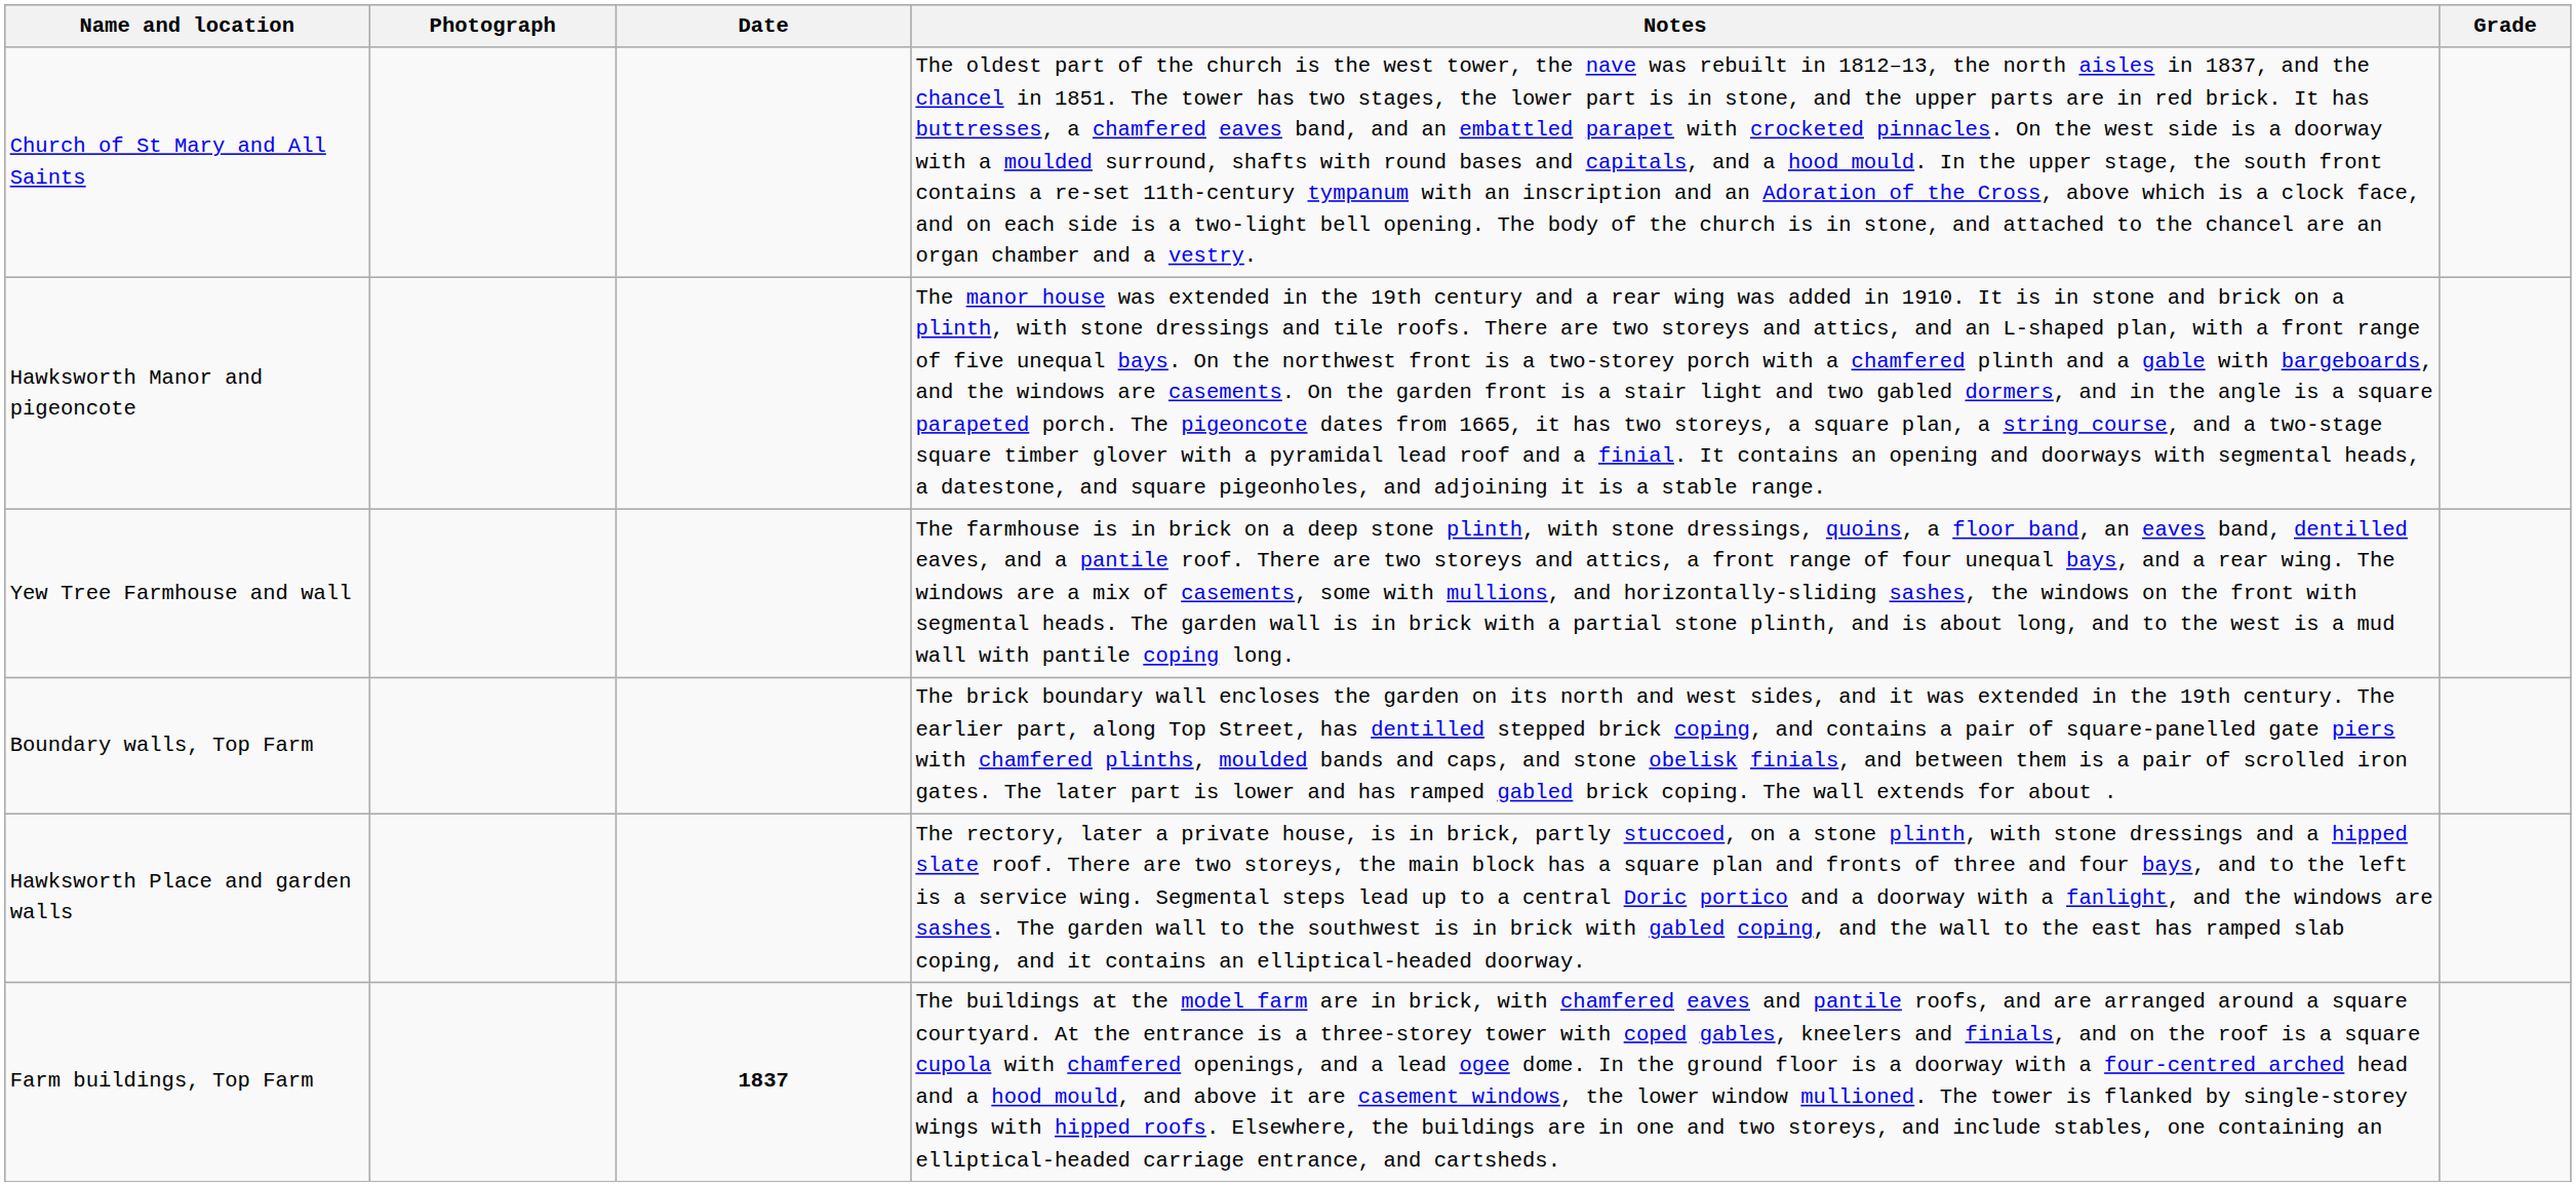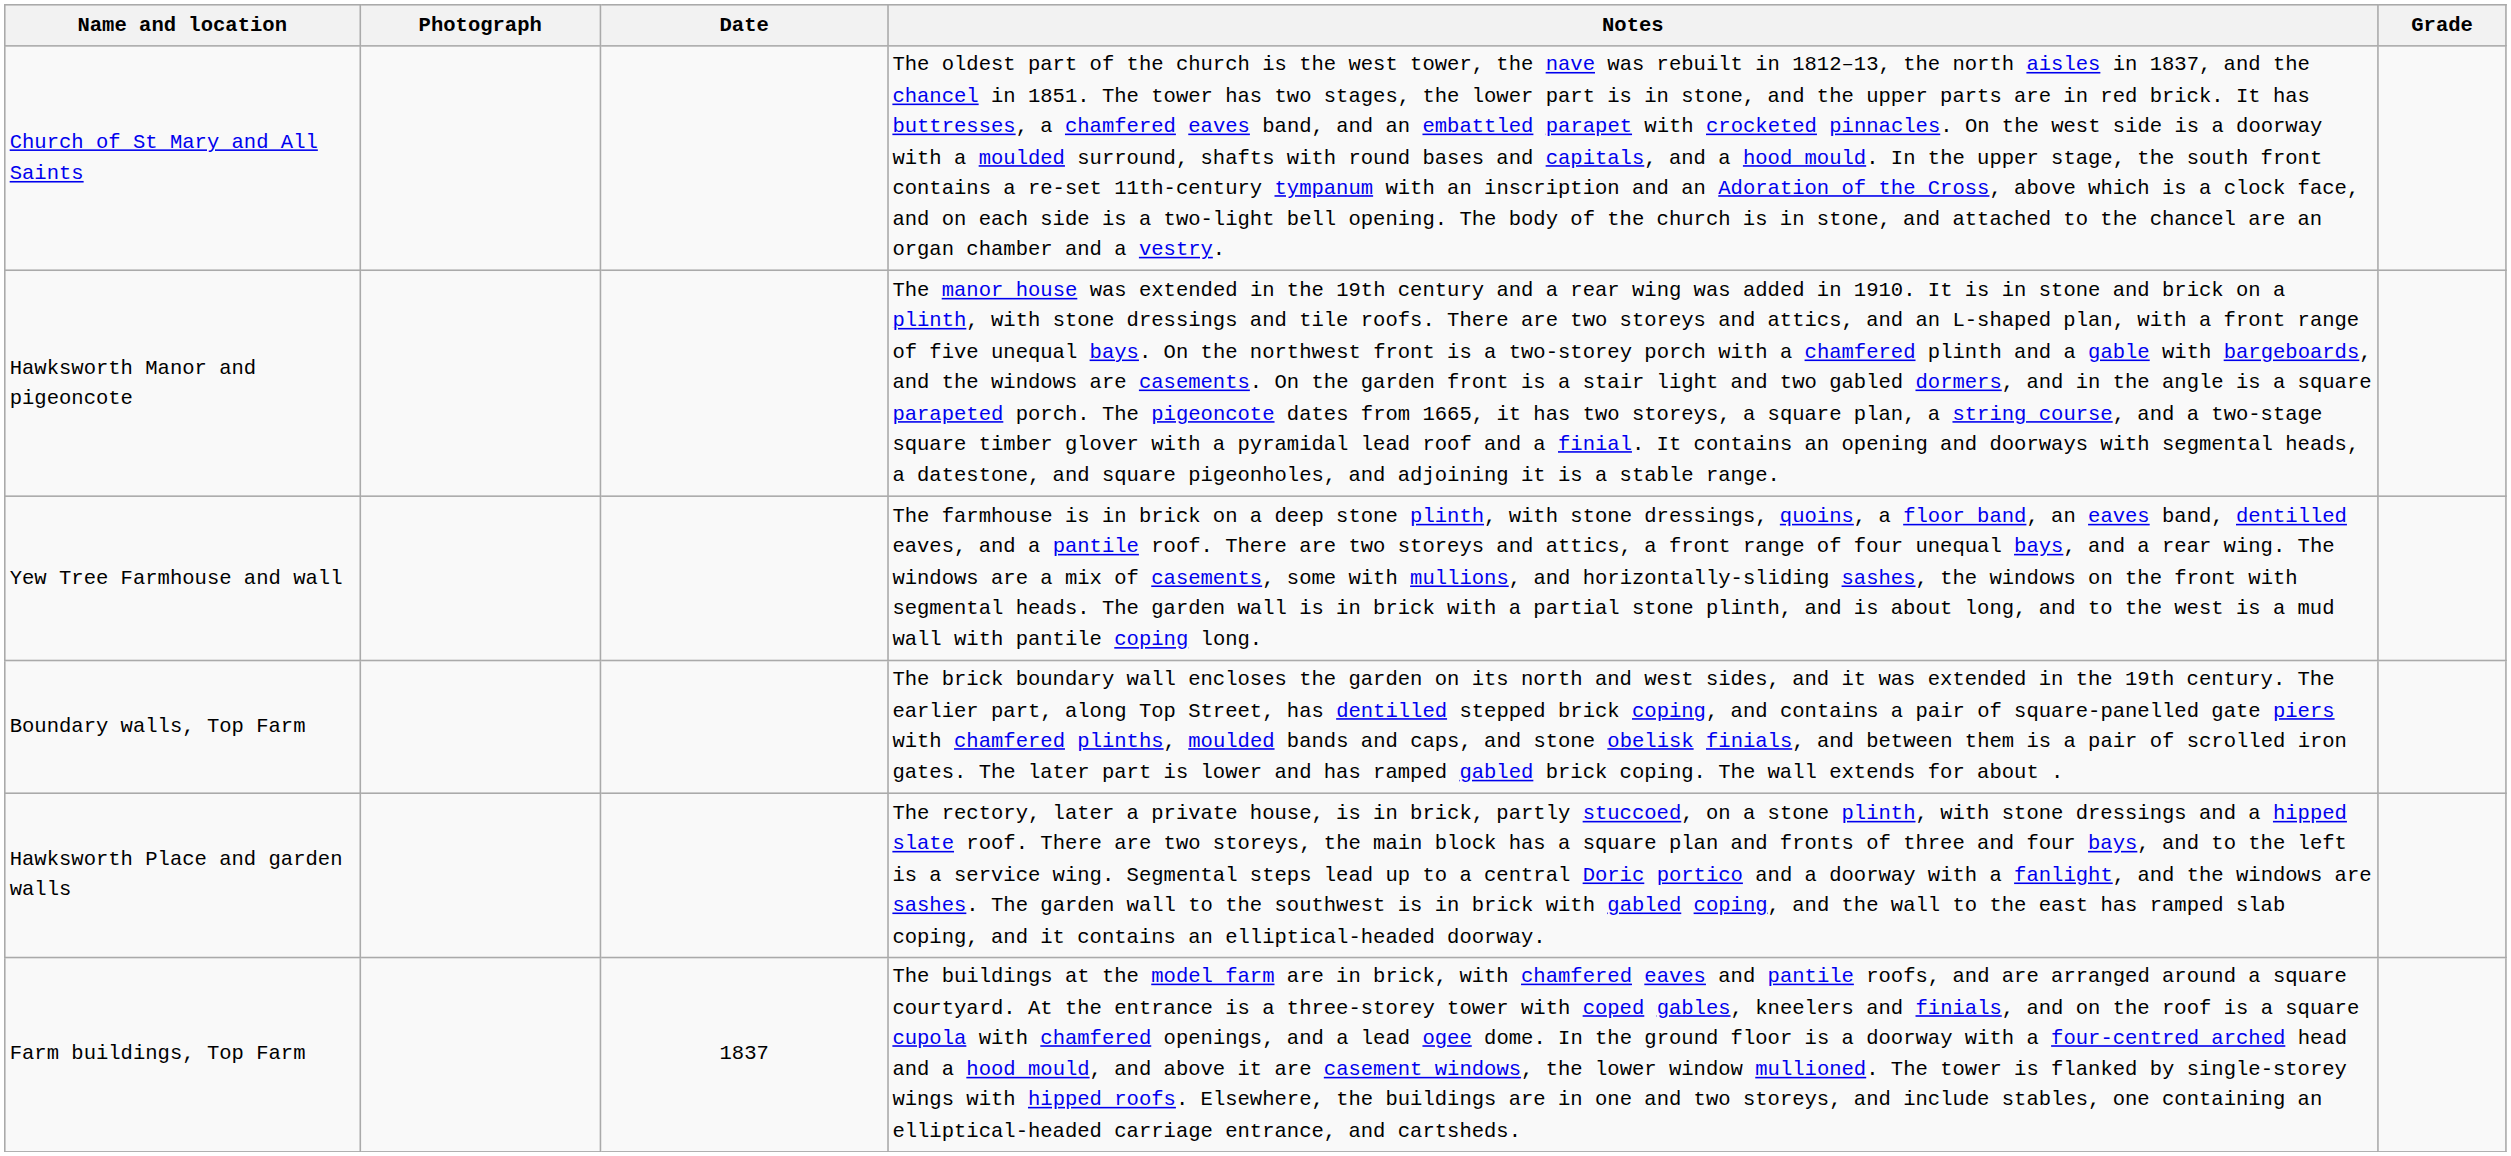Farm buildings, Top Farm | Date: bold -> normal
